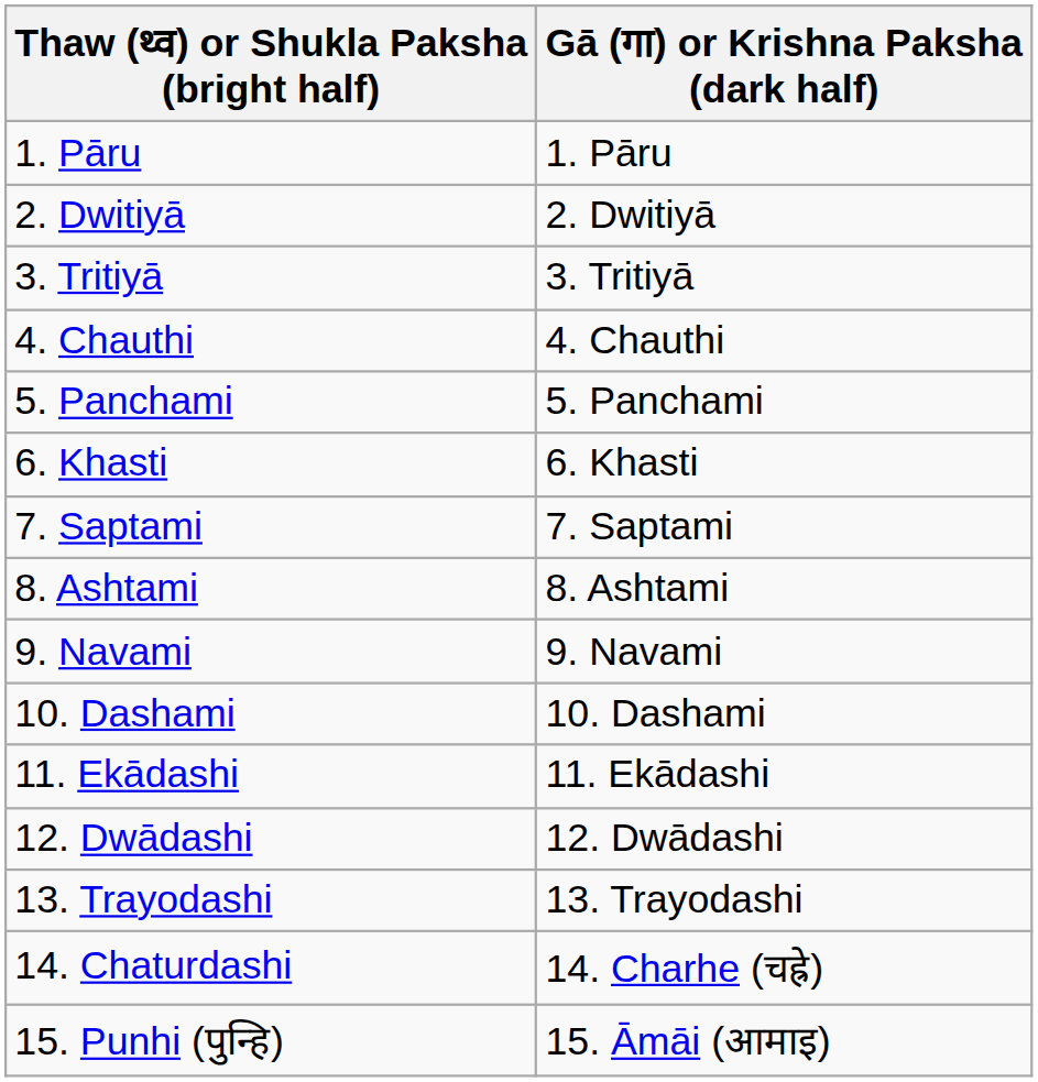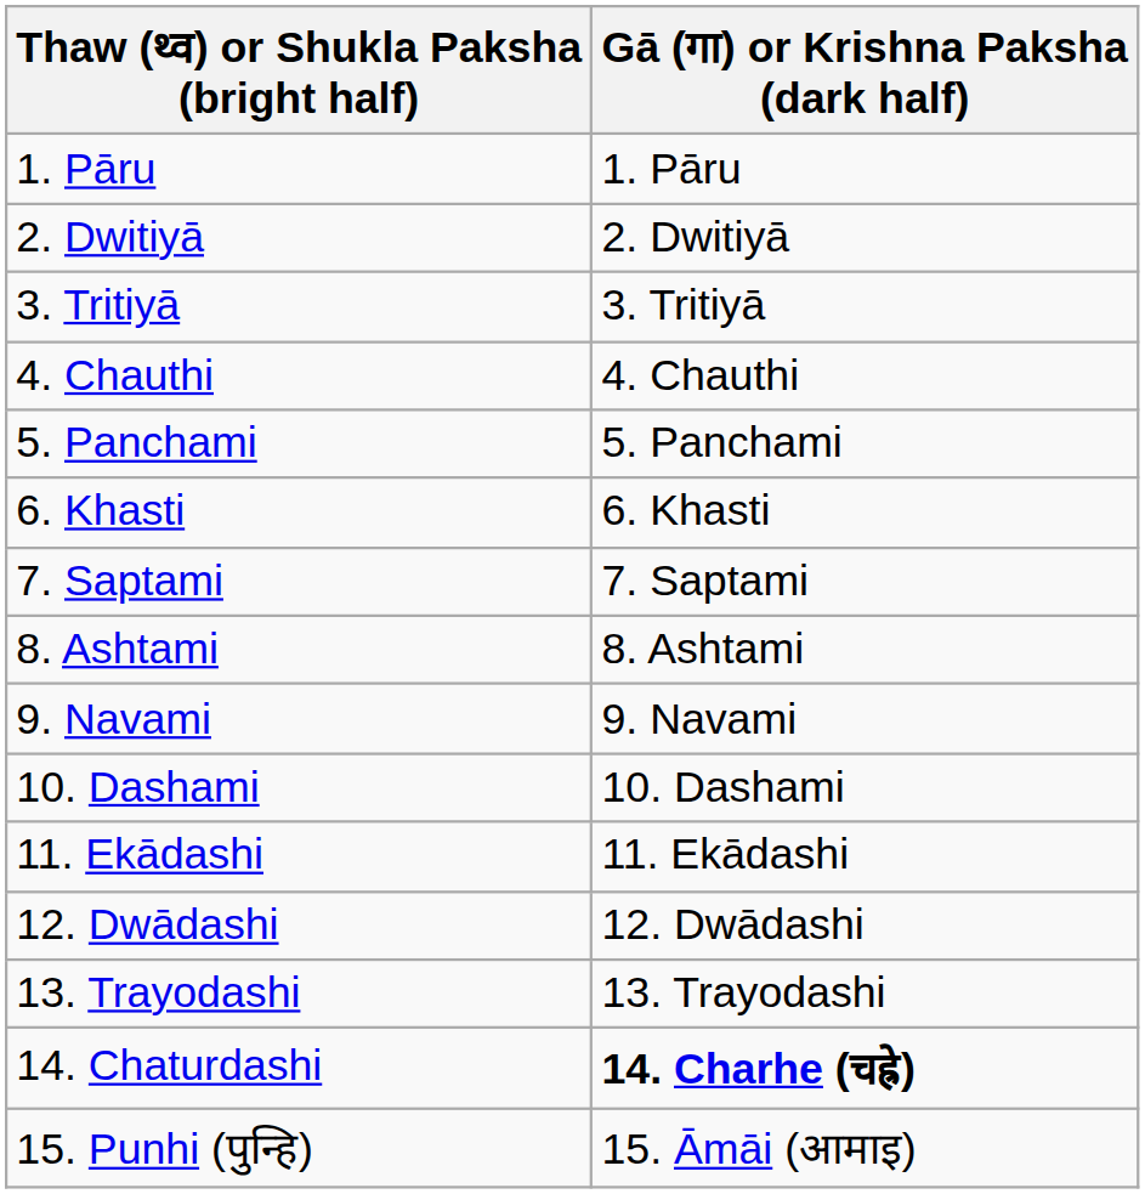14. Chaturdashi | Gā (गा) or Krishna Paksha (dark half): normal -> bold
